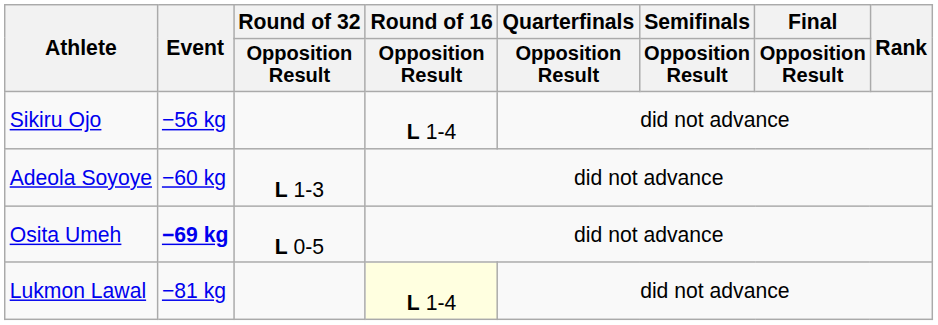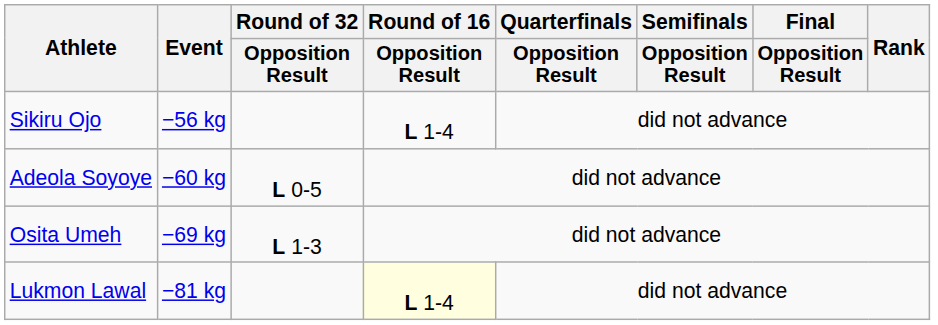Adeola Soyoye | Round of 32 / Opposition Result: L 1-3 -> L 0-5
Osita Umeh | Event: bold -> normal
Osita Umeh | Round of 32 / Opposition Result: L 0-5 -> L 1-3
